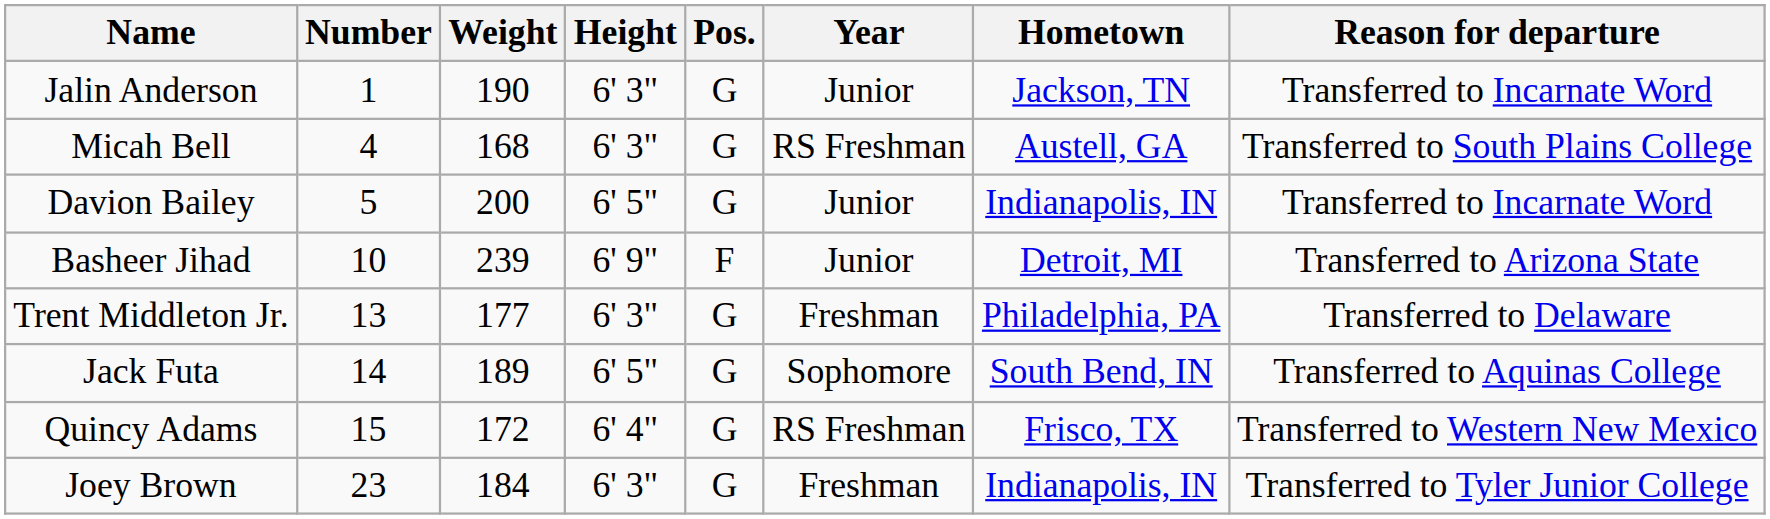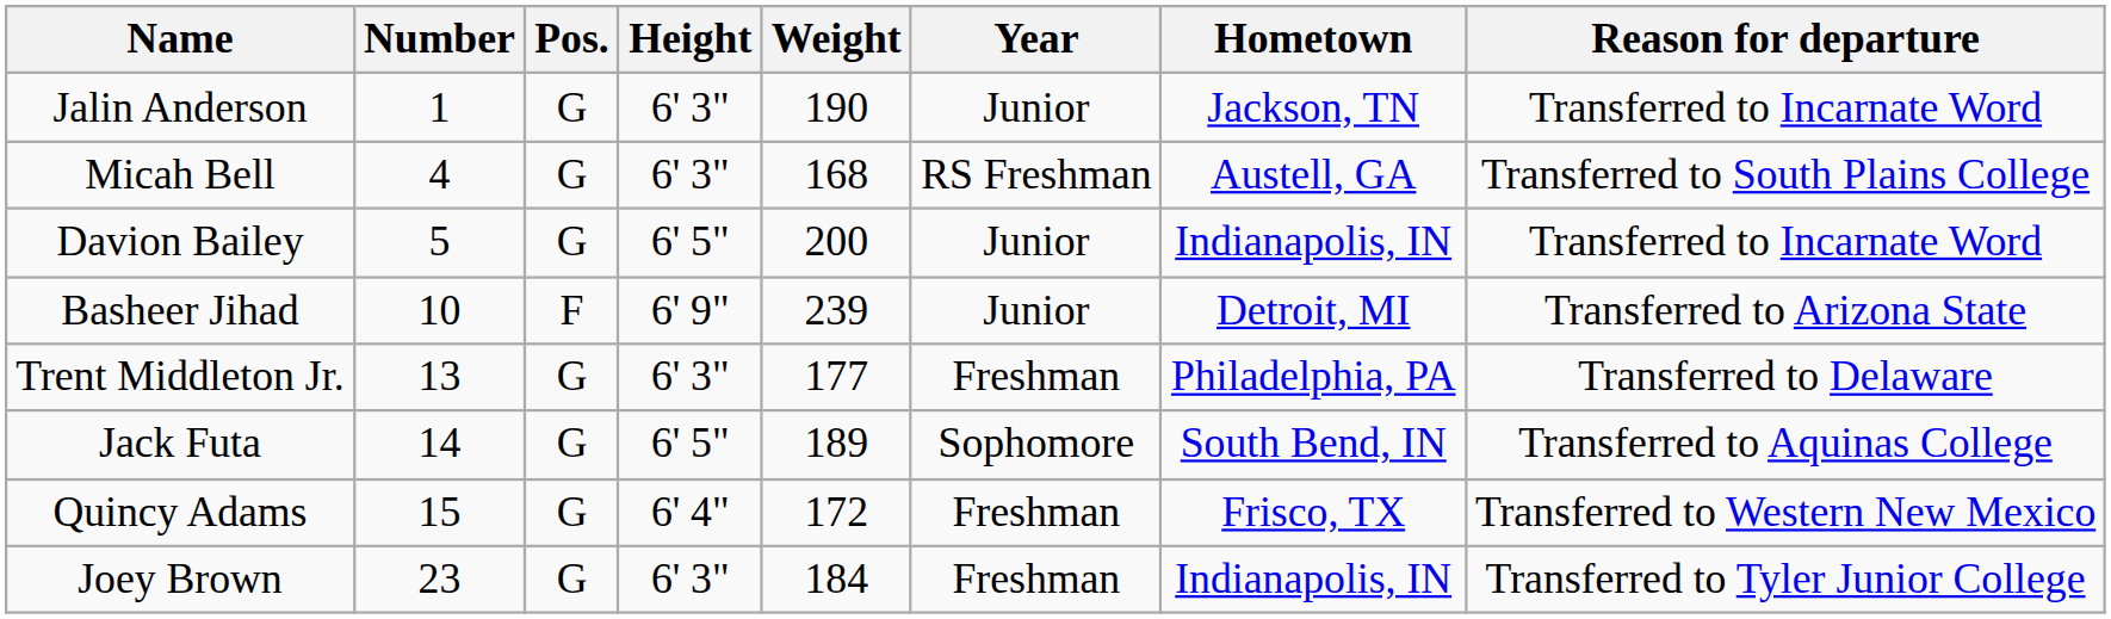columns swapped: Pos. <-> Weight
Quincy Adams | Year: RS Freshman -> Freshman
